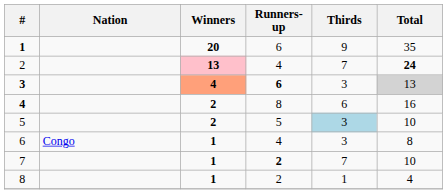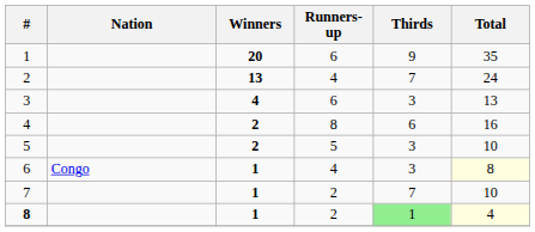row 2 | #: bold -> normal
row 3 | Winners: pink background -> no background
row 3 | Total: bold -> normal
row 4 | #: bold -> normal
row 4 | Winners: lightsalmon background -> no background
row 4 | Runners-up: bold -> normal
row 4 | Total: lightgrey background -> no background
row 5 | #: bold -> normal
row 6 | Thirds: lightblue background -> no background
row 7 | Total: no background -> lightyellow background
row 8 | Runners-up: bold -> normal
row 9 | #: normal -> bold
row 9 | Thirds: no background -> lightgreen background
row 9 | Total: no background -> lightyellow background
